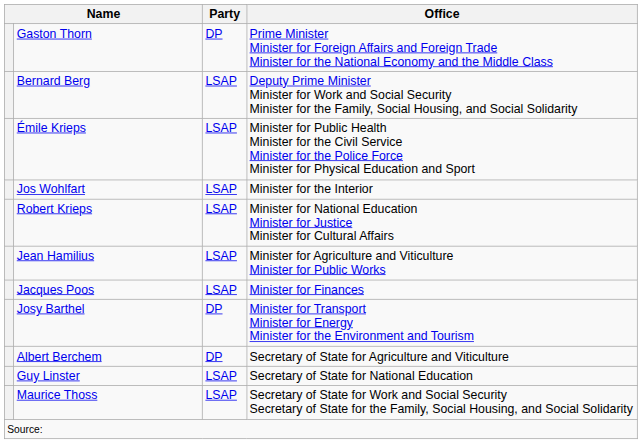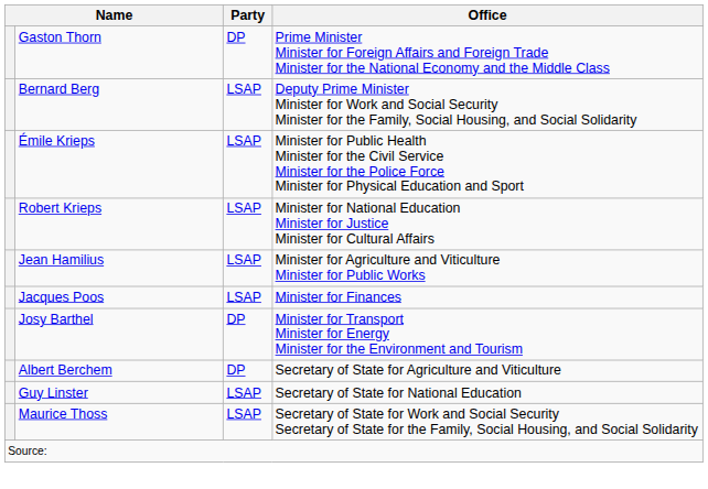- row: Jos Wohlfart | LSAP | Minister for the Interior
